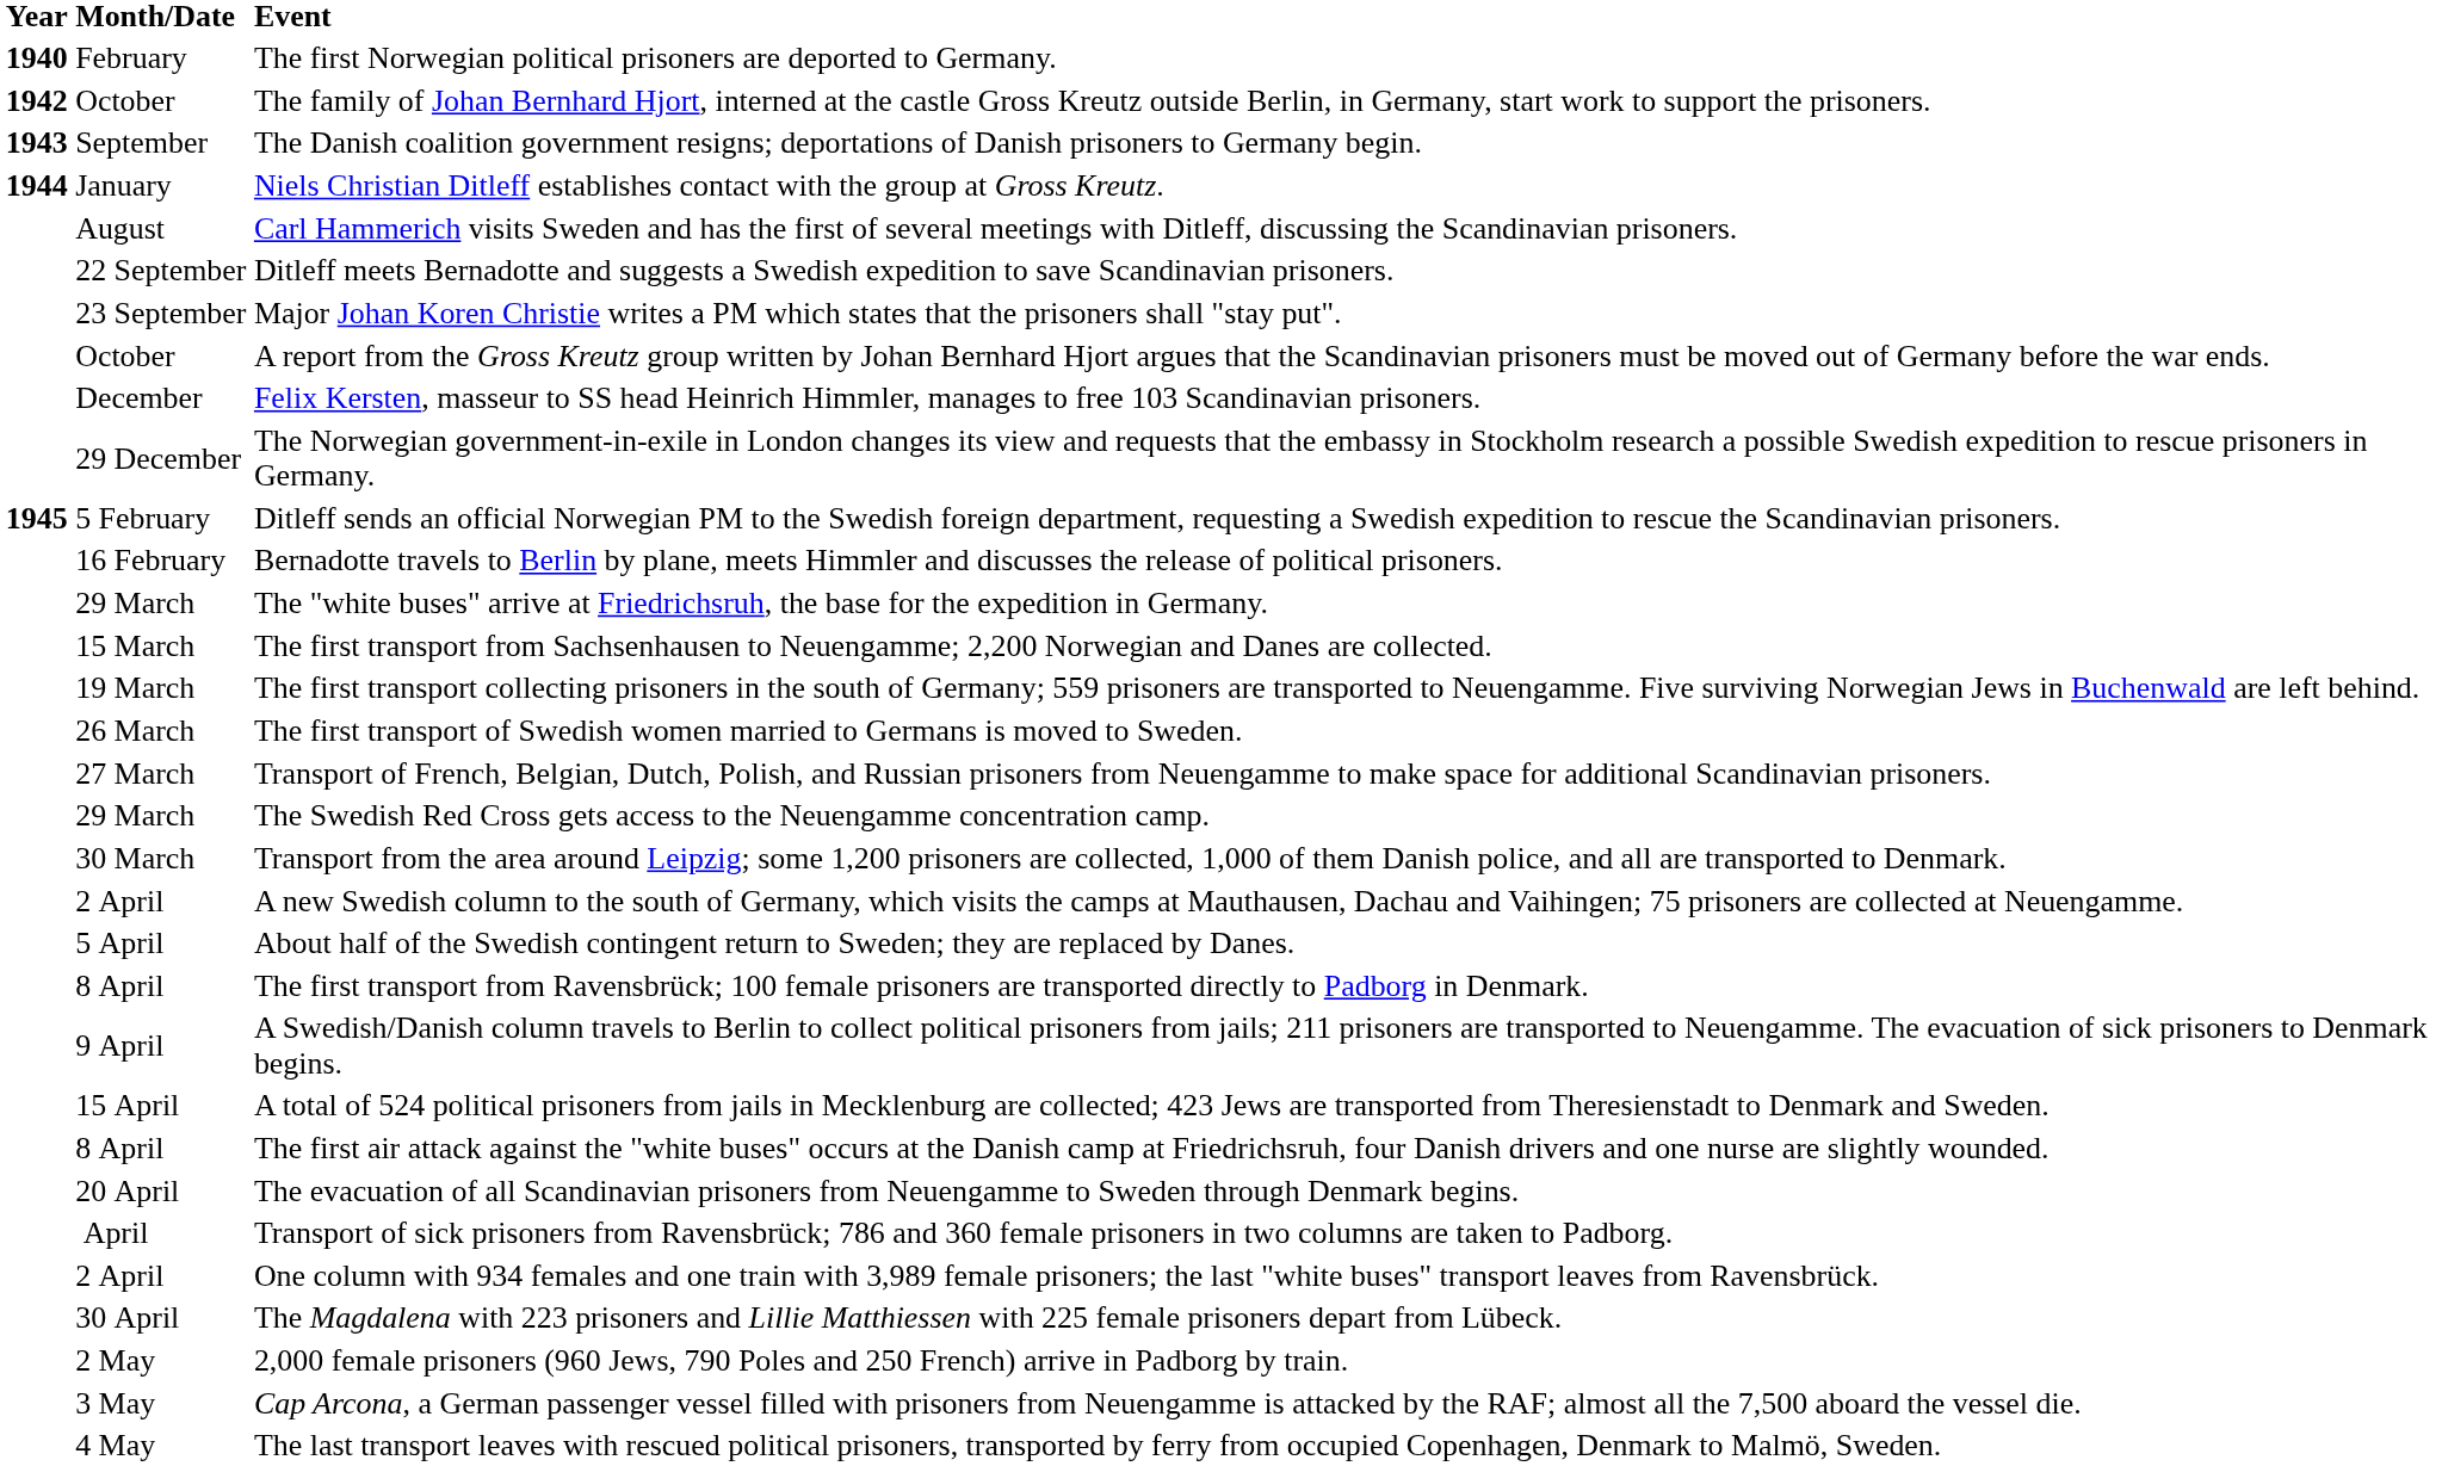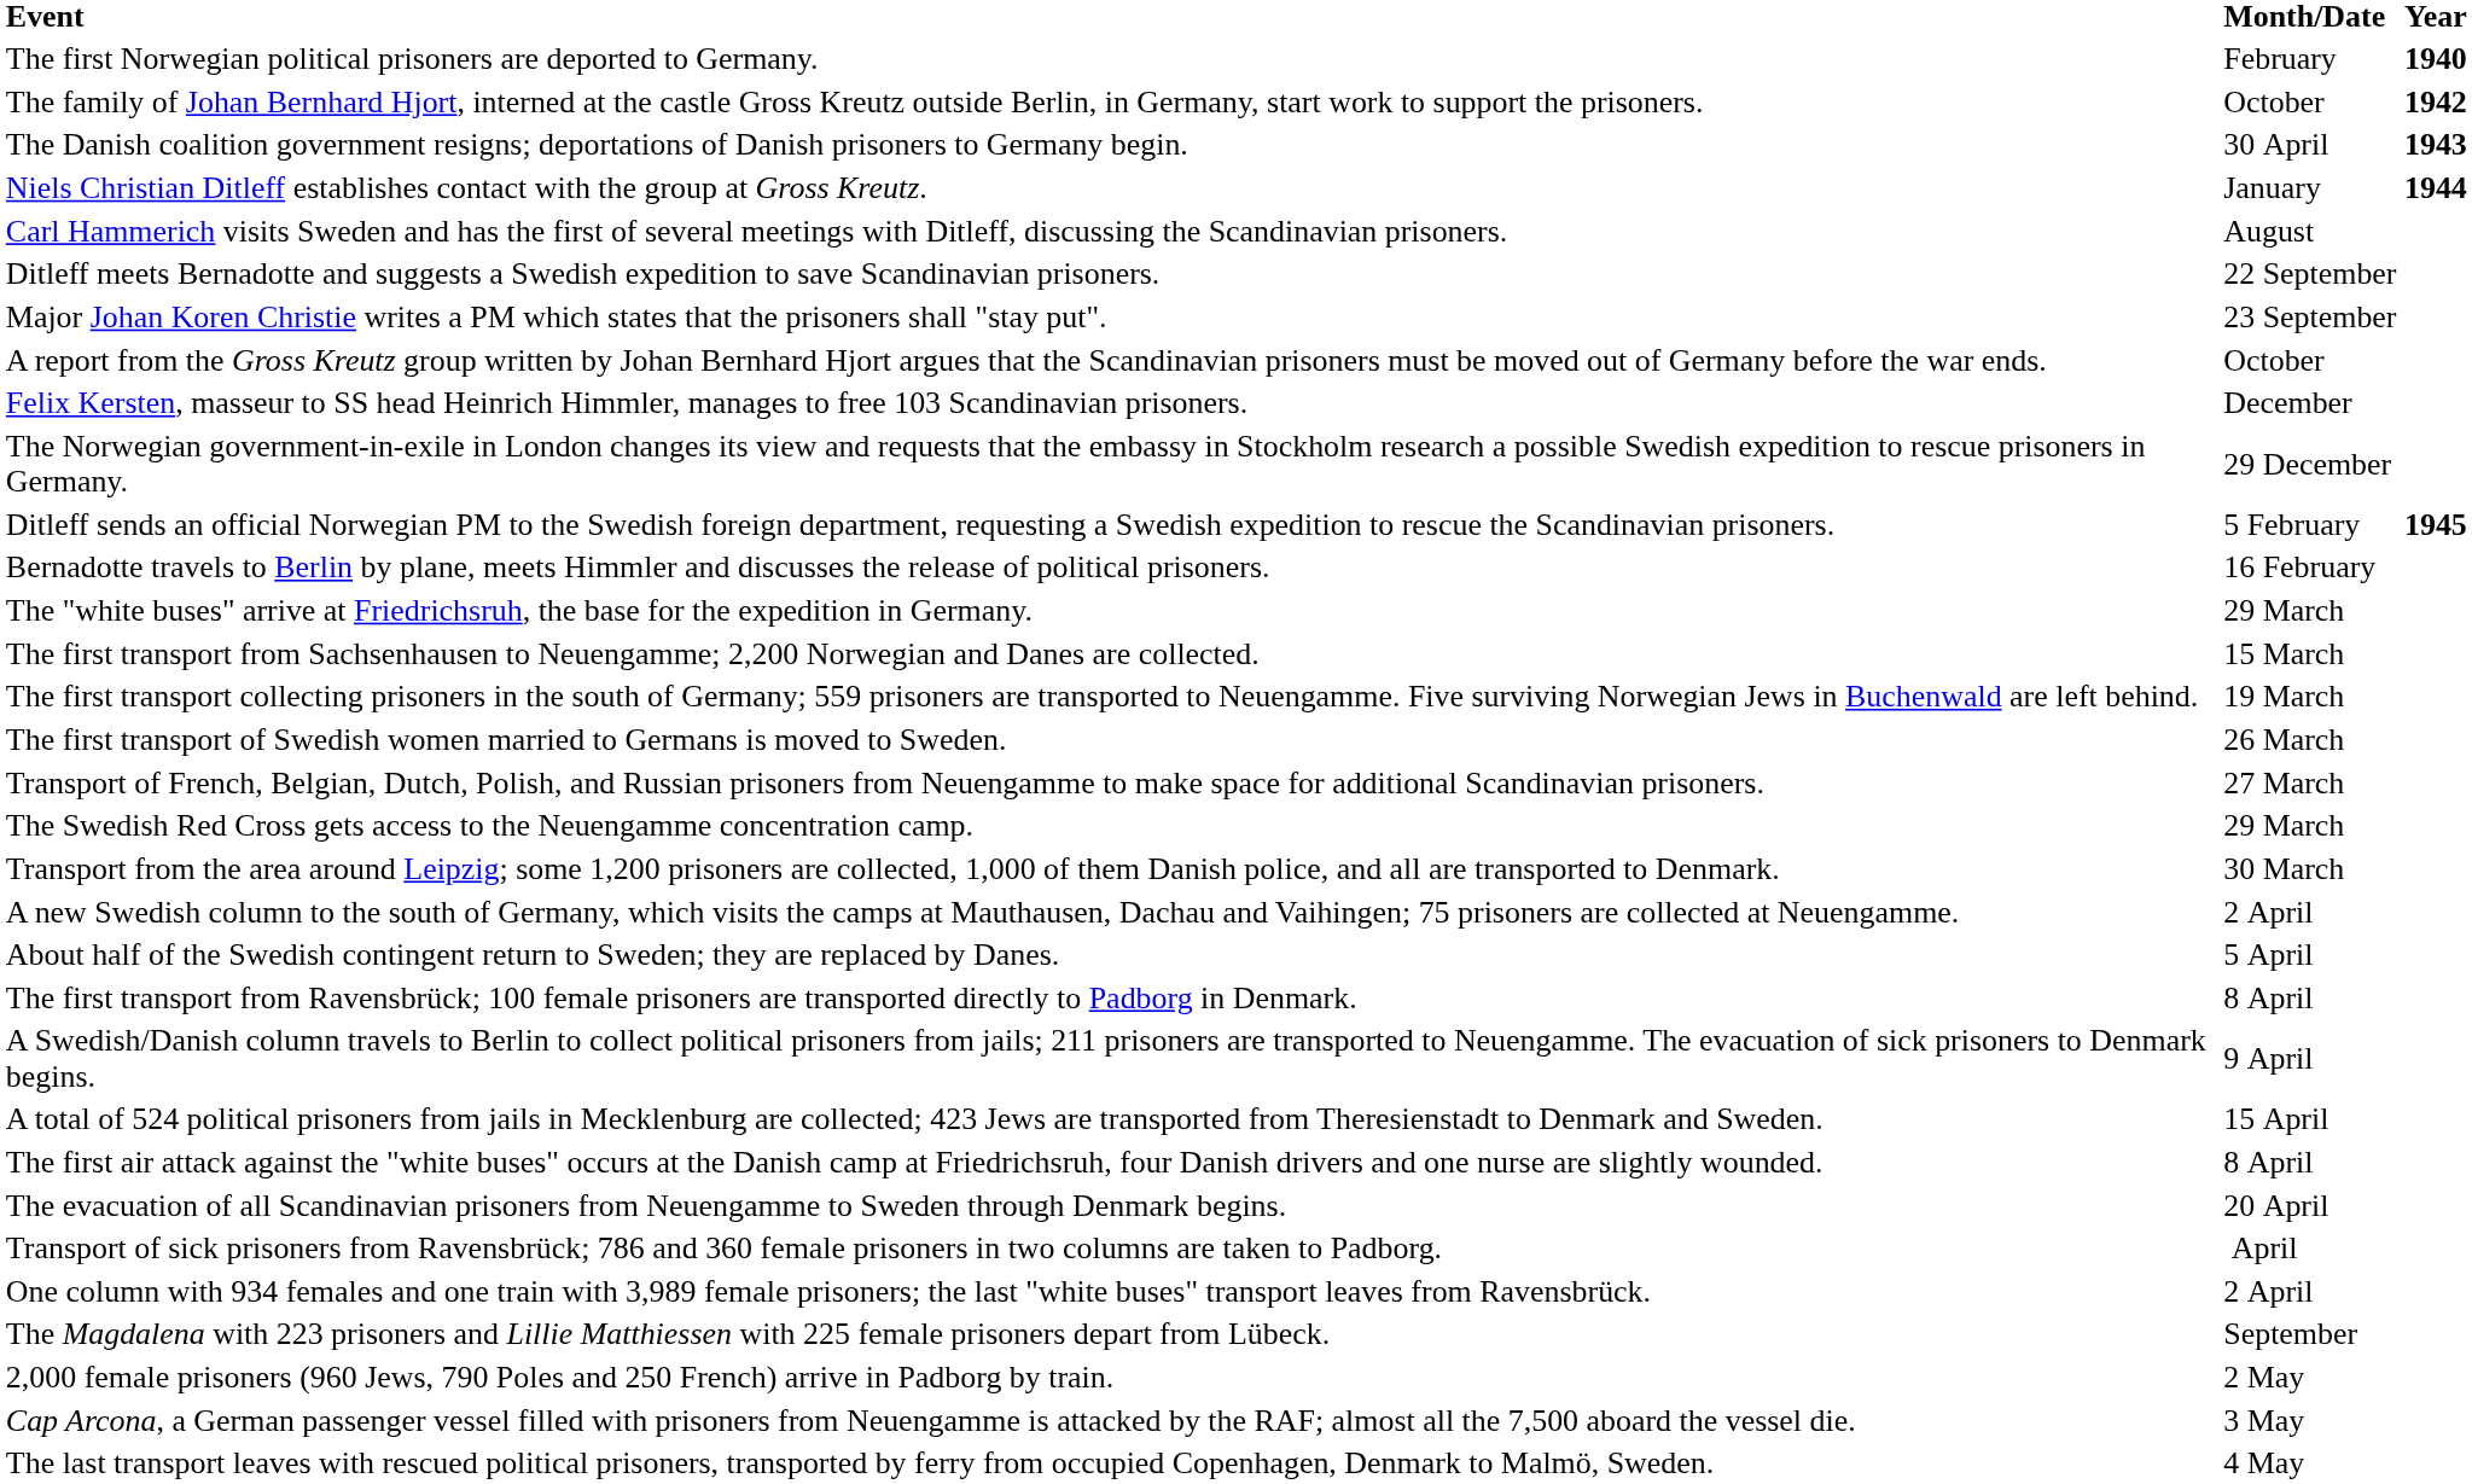columns swapped: Year <-> Event
row 4 | Month/Date: September -> 30 April
row 30 | Month/Date: 30 April -> September
